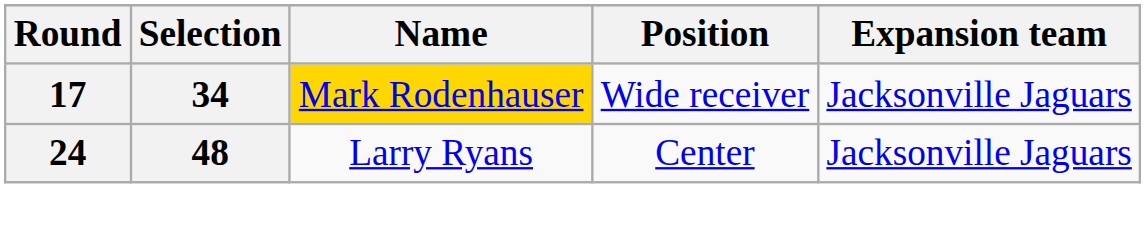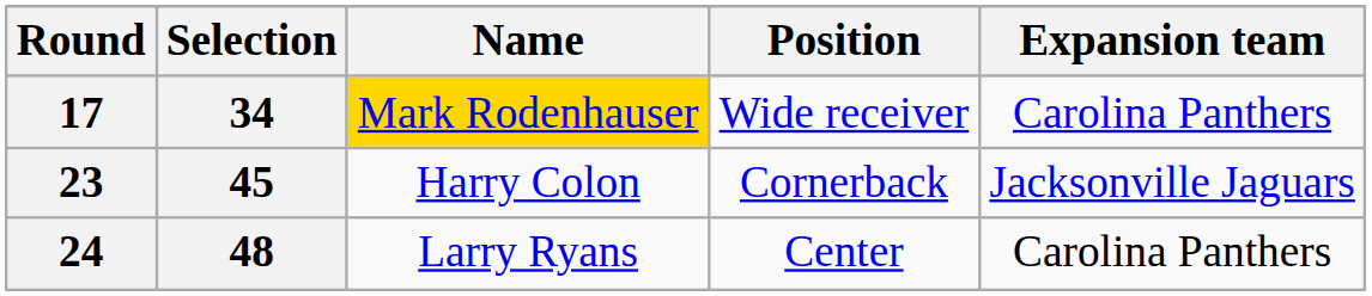17 | Expansion team: Jacksonville Jaguars -> Carolina Panthers
+ row: 23 | 45 | Harry Colon | Cornerback | Jacksonville Jaguars
24 | Expansion team: Jacksonville Jaguars -> Carolina Panthers
